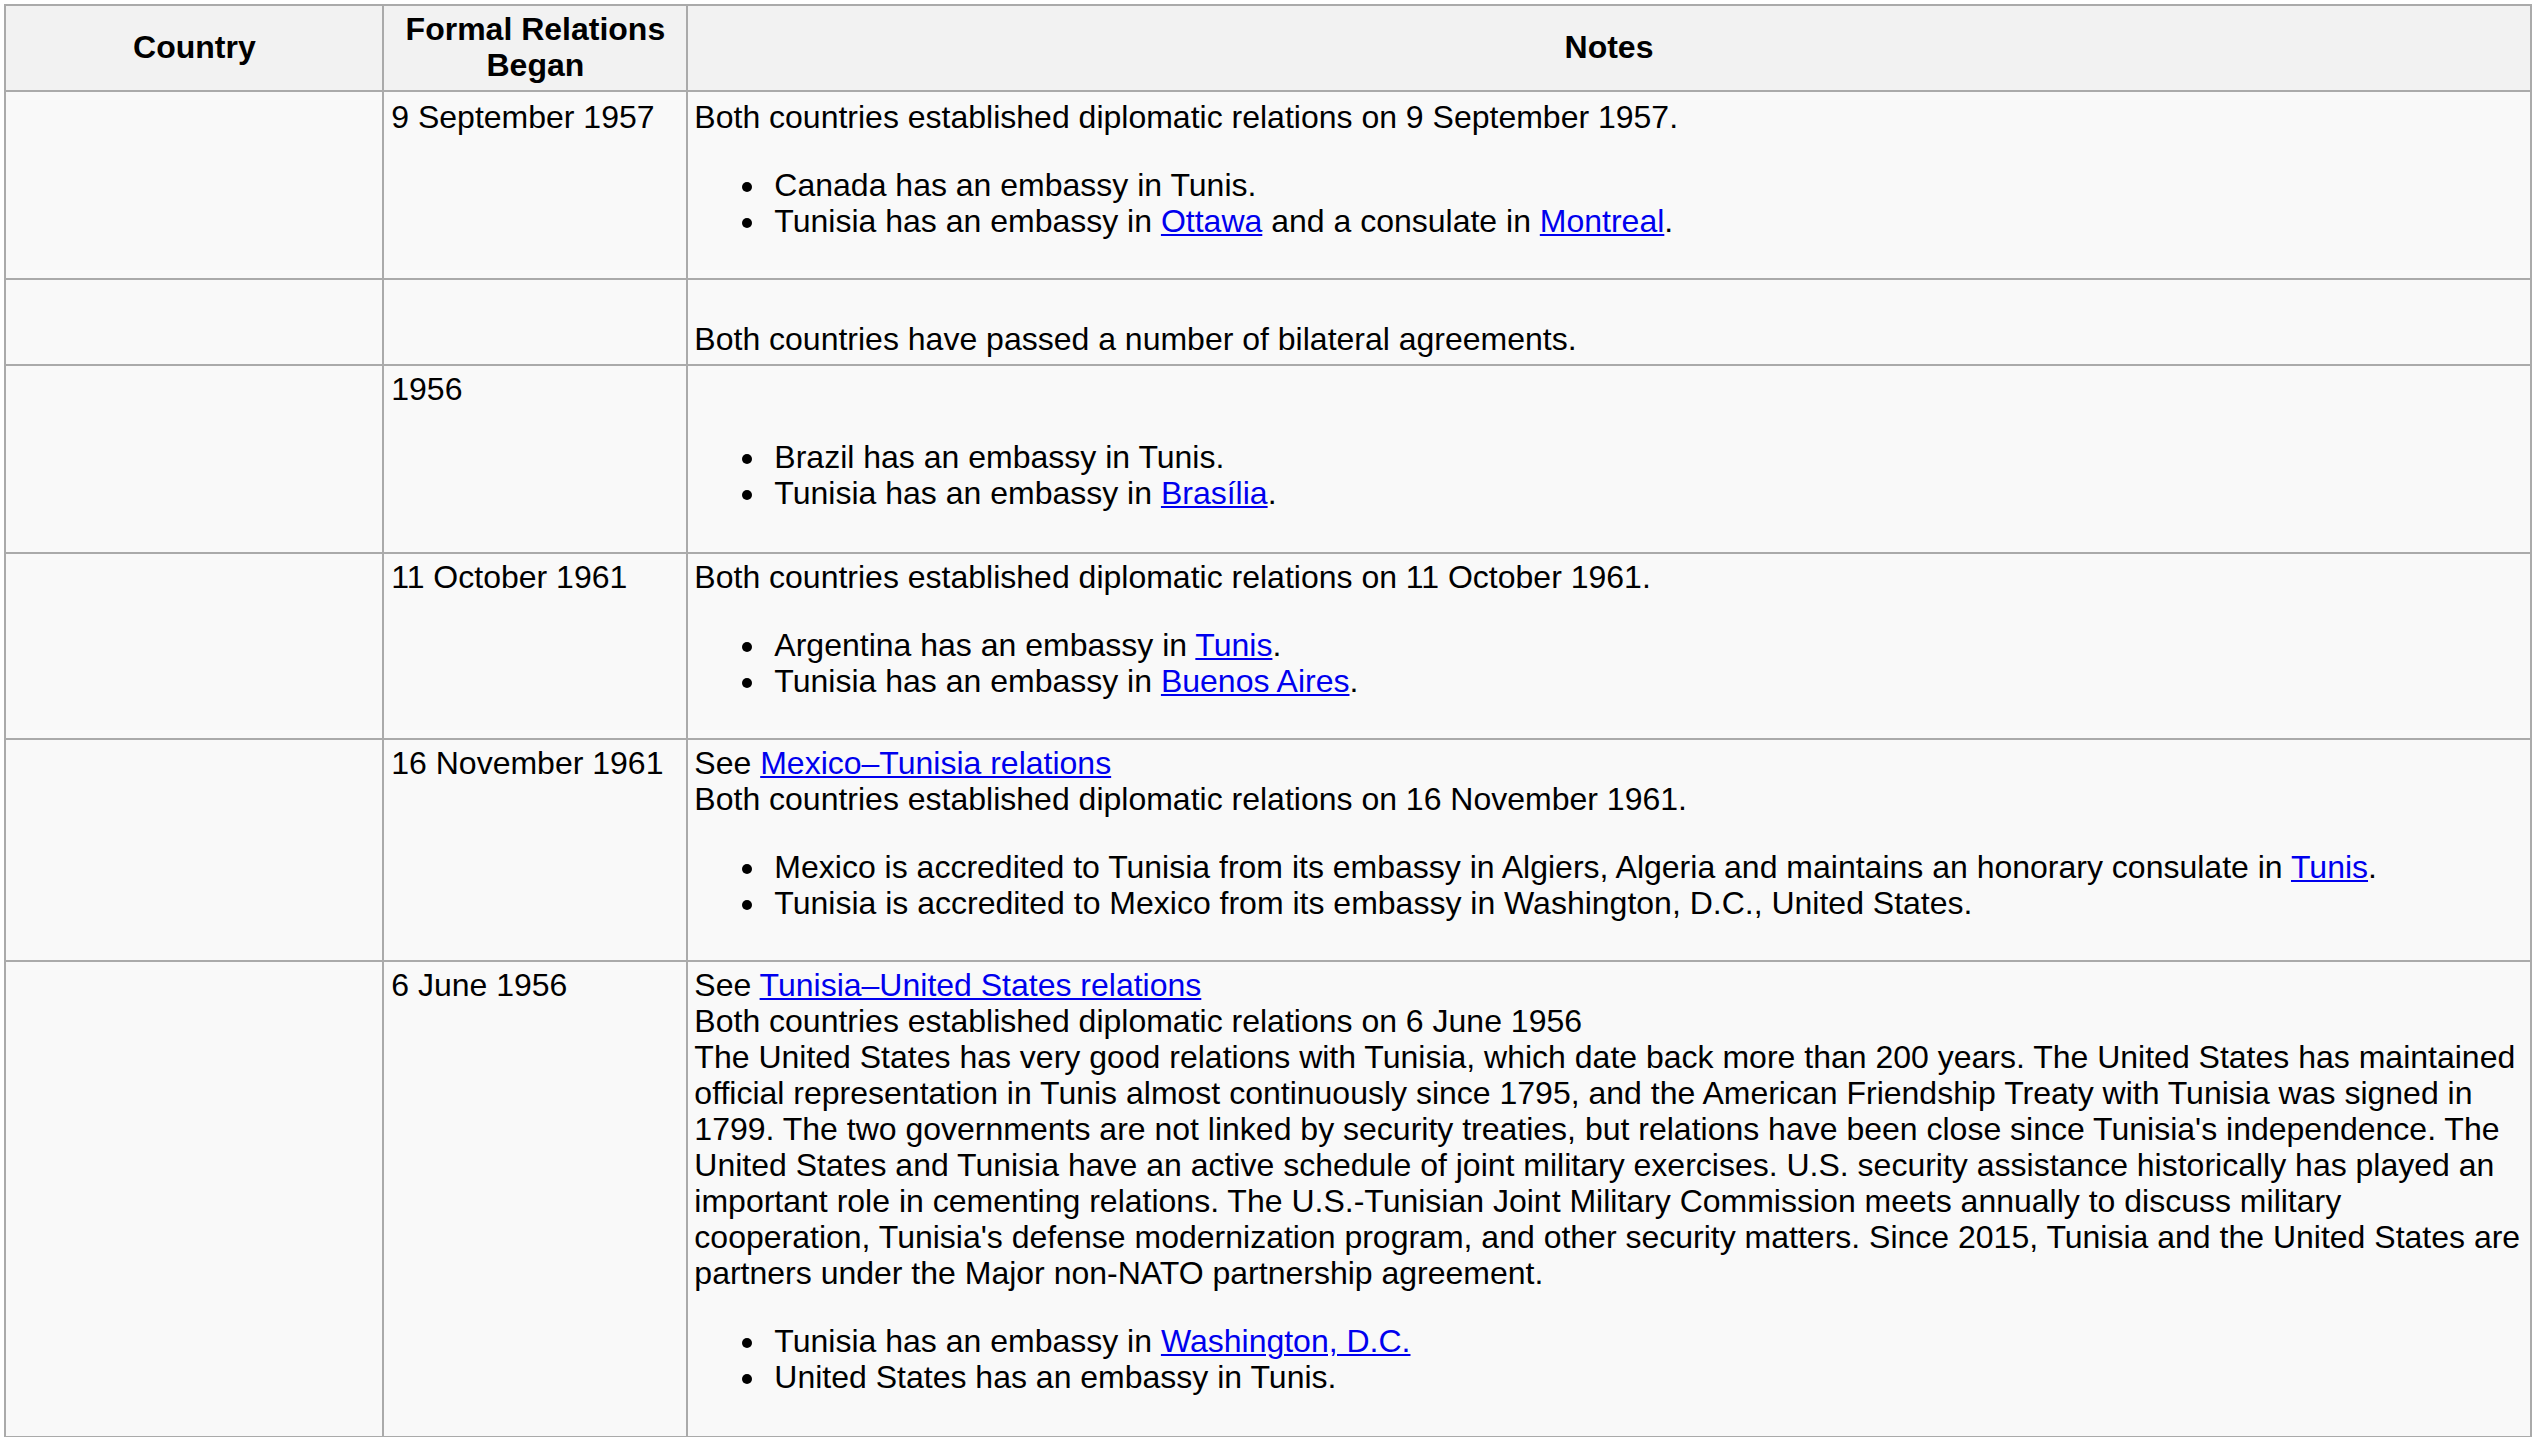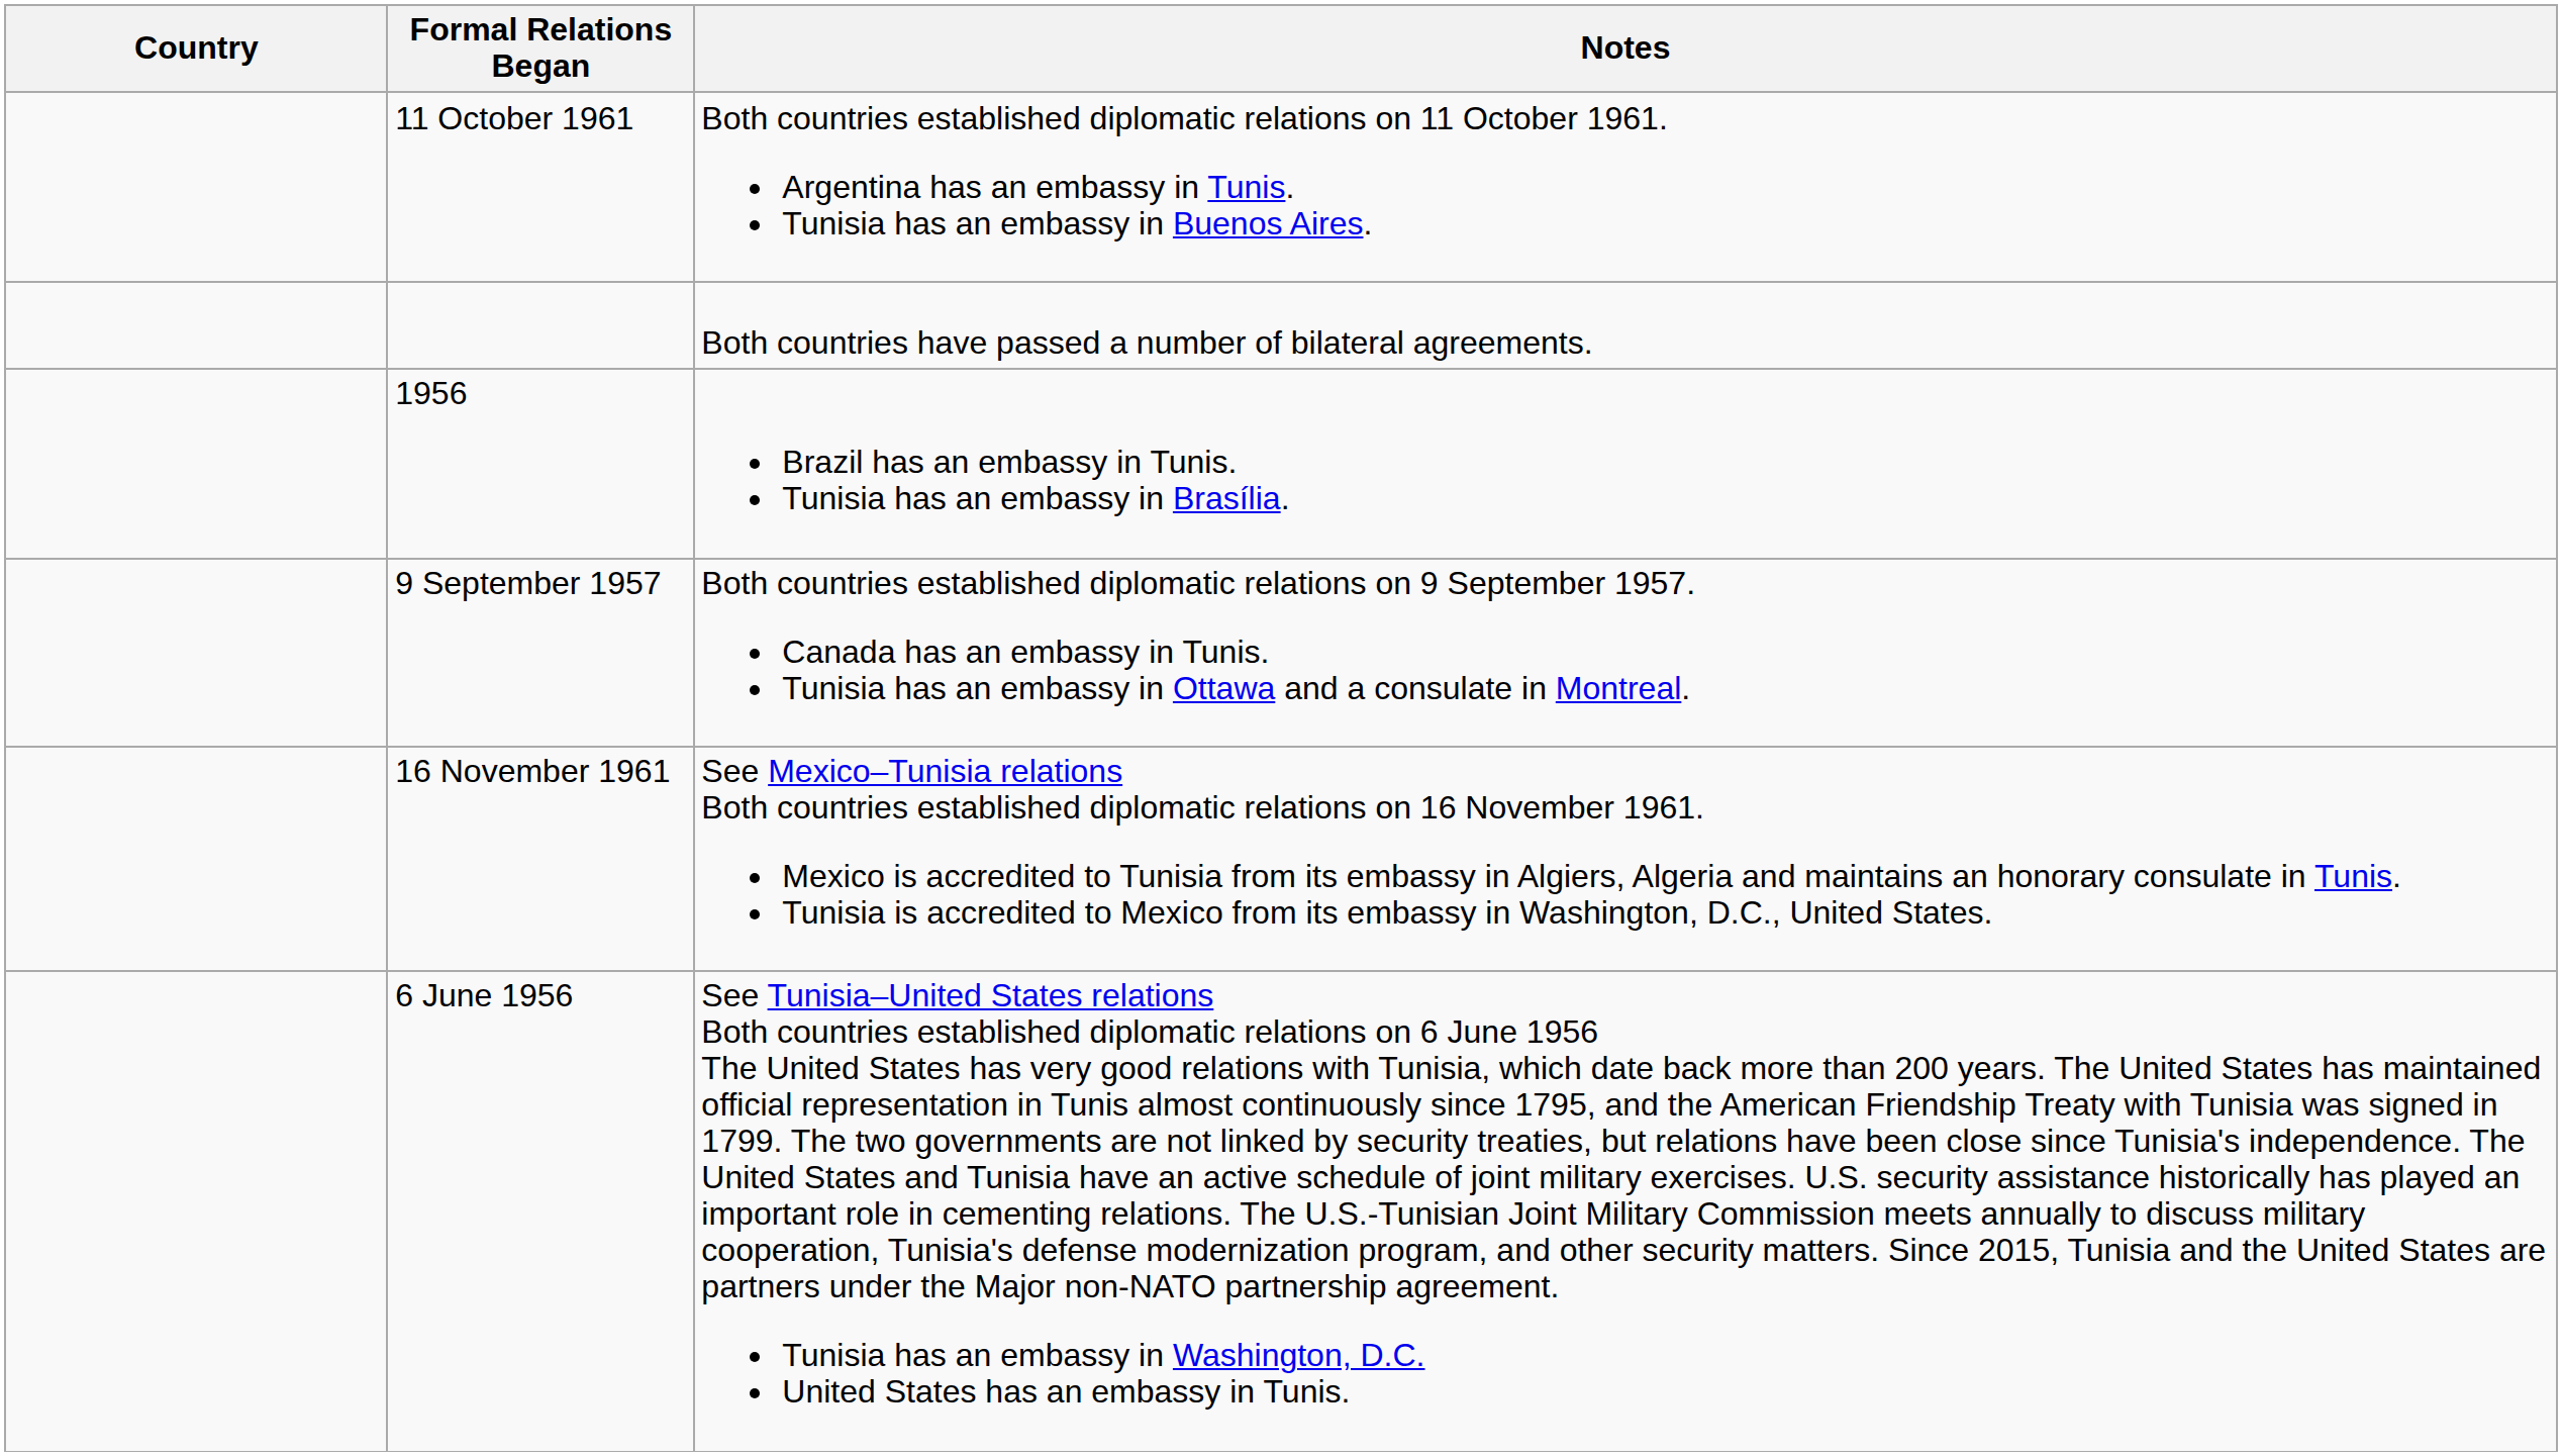rows swapped: 11 October 1961 <-> 9 September 1957
